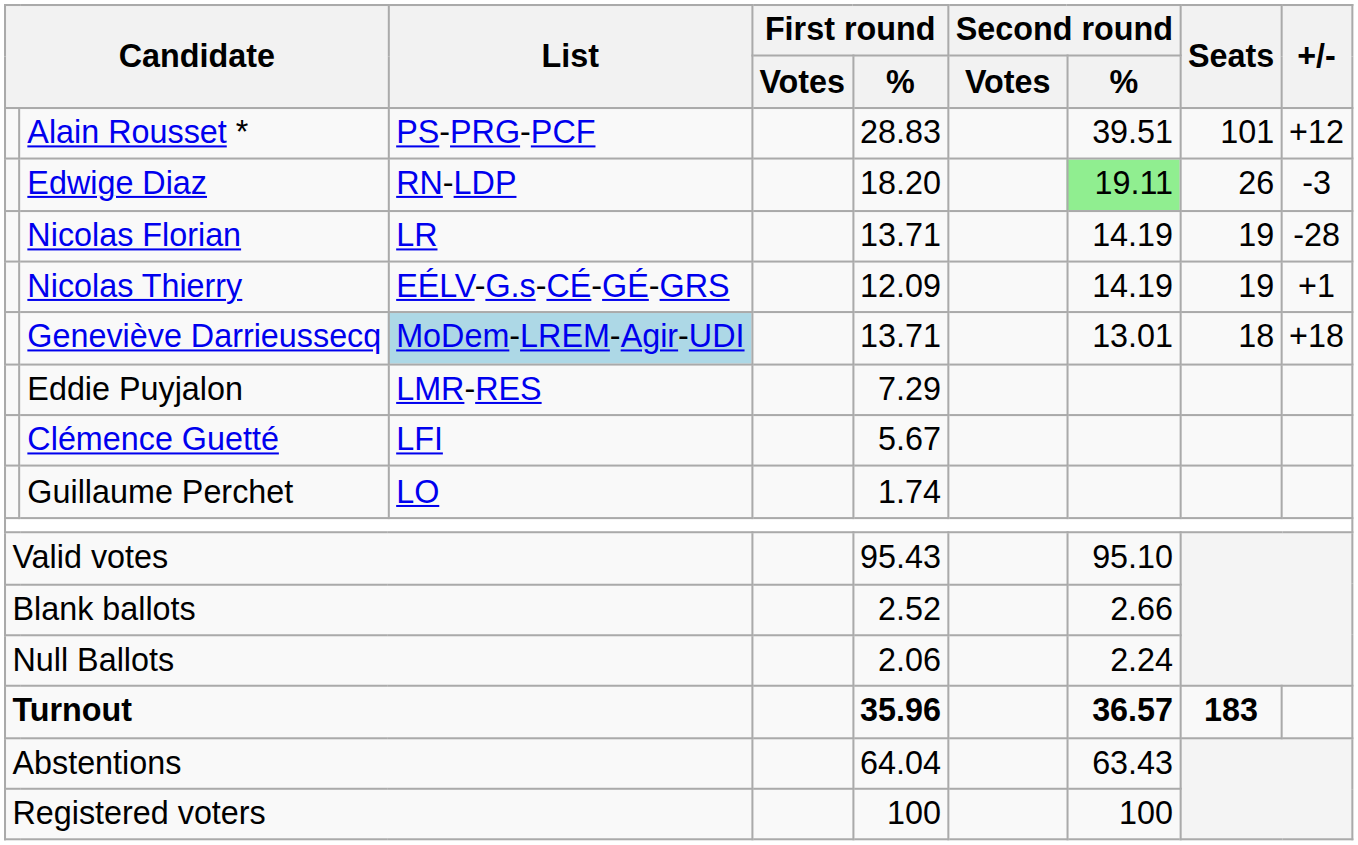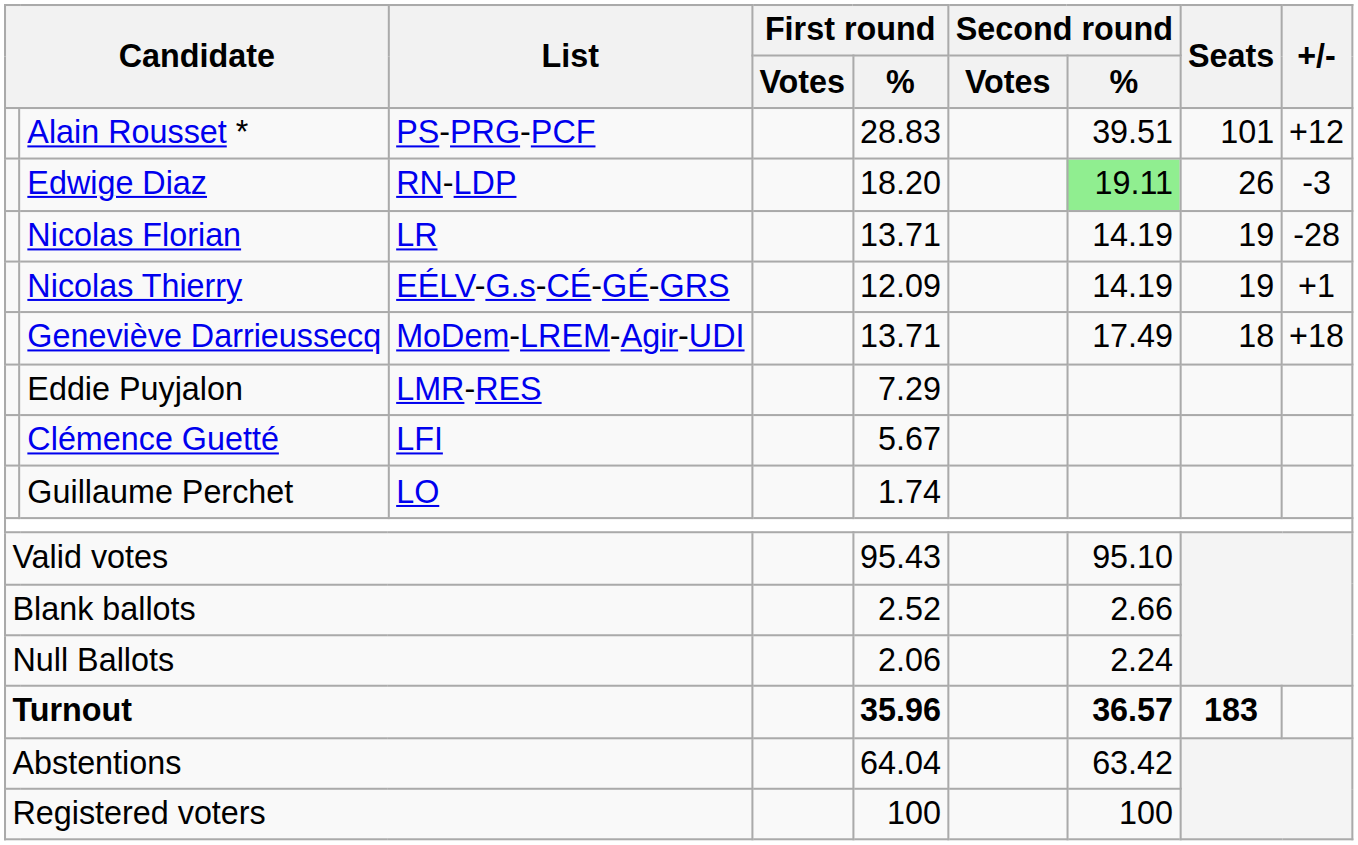Geneviève Darrieussecq | List: lightblue background -> no background
Geneviève Darrieussecq | Second round / %: 13.01 -> 17.49
Abstentions | Second round / %: 63.43 -> 63.42
